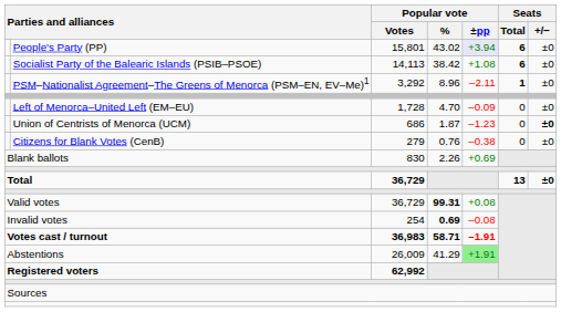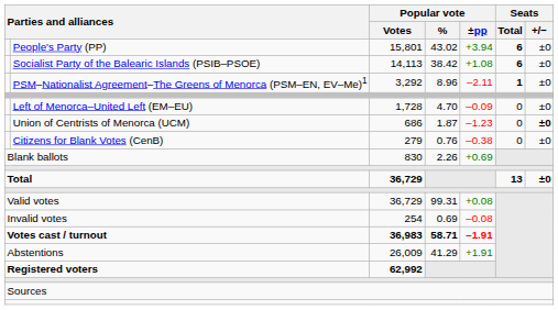People's Party (PP) | Popular vote / ±pp: lavender background -> no background
Valid votes | Popular vote / %: bold -> normal
Invalid votes | Popular vote / %: bold -> normal
Abstentions | Popular vote / ±pp: lightgreen background -> no background
